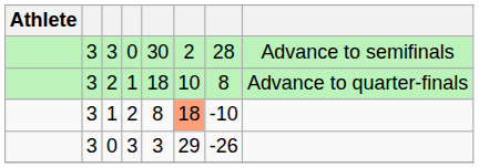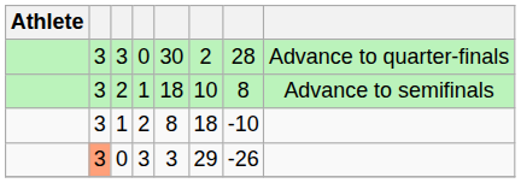row 2 | column 8: Advance to semifinals -> Advance to quarter-finals
row 3 | column 8: Advance to quarter-finals -> Advance to semifinals
row 4 | column 6: lightsalmon background -> no background
row 5 | column 2: no background -> lightsalmon background
